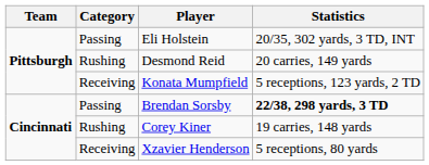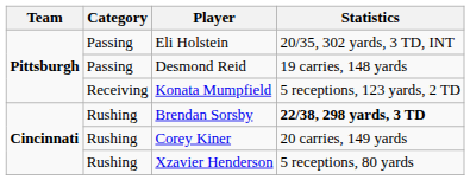Desmond Reid | Category: Rushing -> Passing
Desmond Reid | Statistics: 20 carries, 149 yards -> 19 carries, 148 yards
Brendan Sorsby | Category: Passing -> Rushing
Corey Kiner | Statistics: 19 carries, 148 yards -> 20 carries, 149 yards
Xzavier Henderson | Category: Receiving -> Rushing
